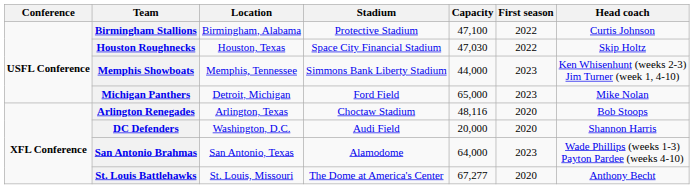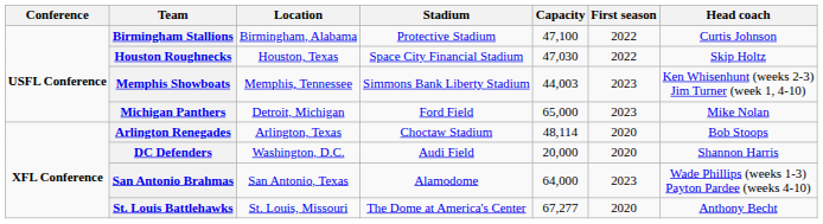Memphis Showboats | Capacity: 44,000 -> 44,003
Arlington Renegades | Capacity: 48,116 -> 48,114
